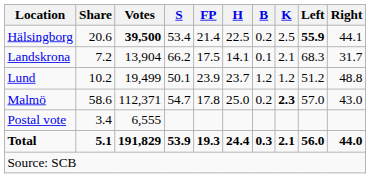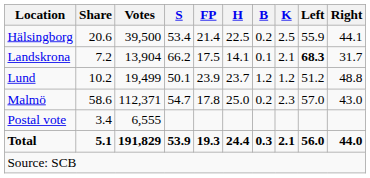Hälsingborg | Votes: bold -> normal
Hälsingborg | Left: bold -> normal
Landskrona | Left: normal -> bold
Malmö | K: bold -> normal
